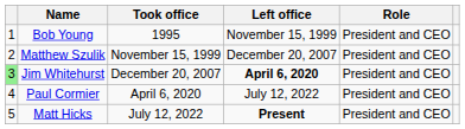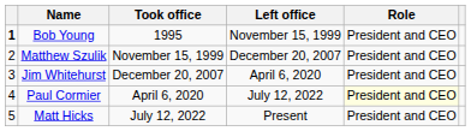Bob Young | column 1: normal -> bold
Jim Whitehurst | column 1: lightgreen background -> no background
Jim Whitehurst | Left office: bold -> normal
Paul Cormier | Role: no background -> lightyellow background
Matt Hicks | Left office: bold -> normal
